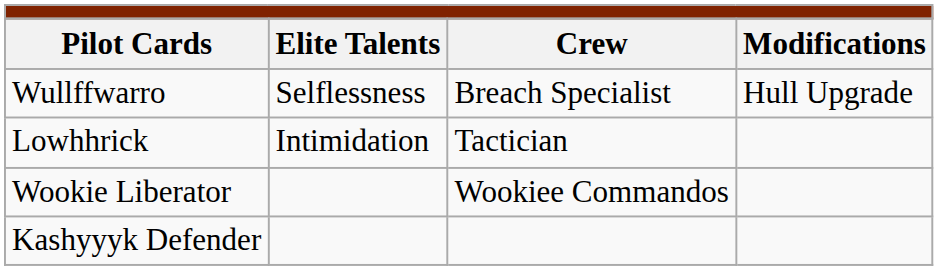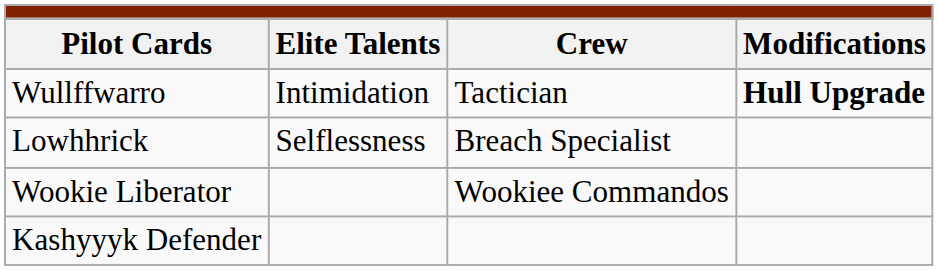Wullffwarro | column 2: Selflessness -> Intimidation
Wullffwarro | column 3: Breach Specialist -> Tactician
Wullffwarro | column 4: normal -> bold
Lowhhrick | column 2: Intimidation -> Selflessness
Lowhhrick | column 3: Tactician -> Breach Specialist
